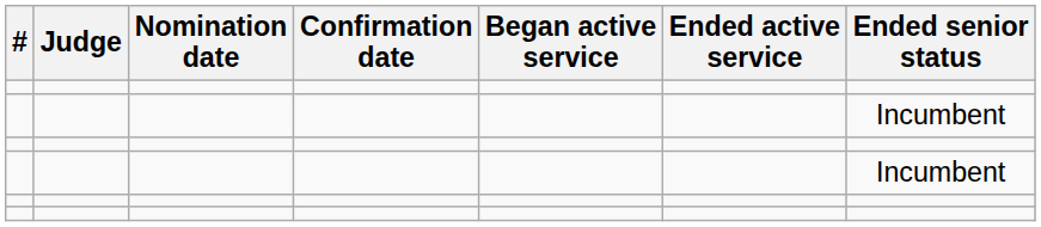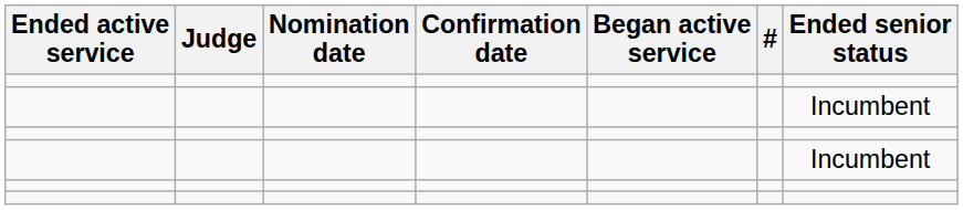columns swapped: # <-> Ended active service
